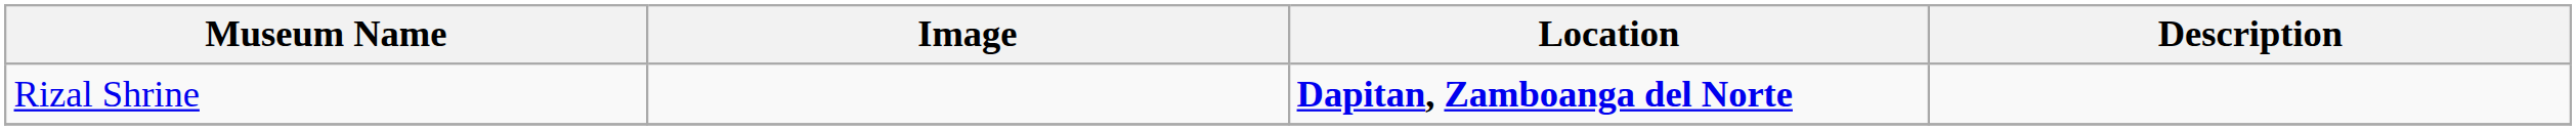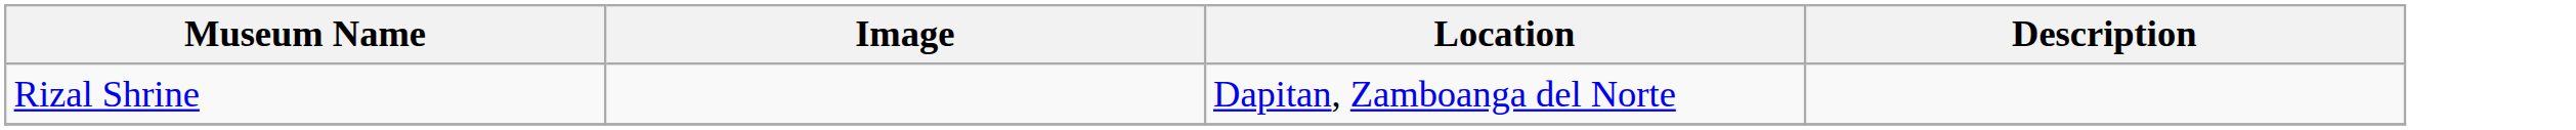Rizal Shrine | Location: bold -> normal
